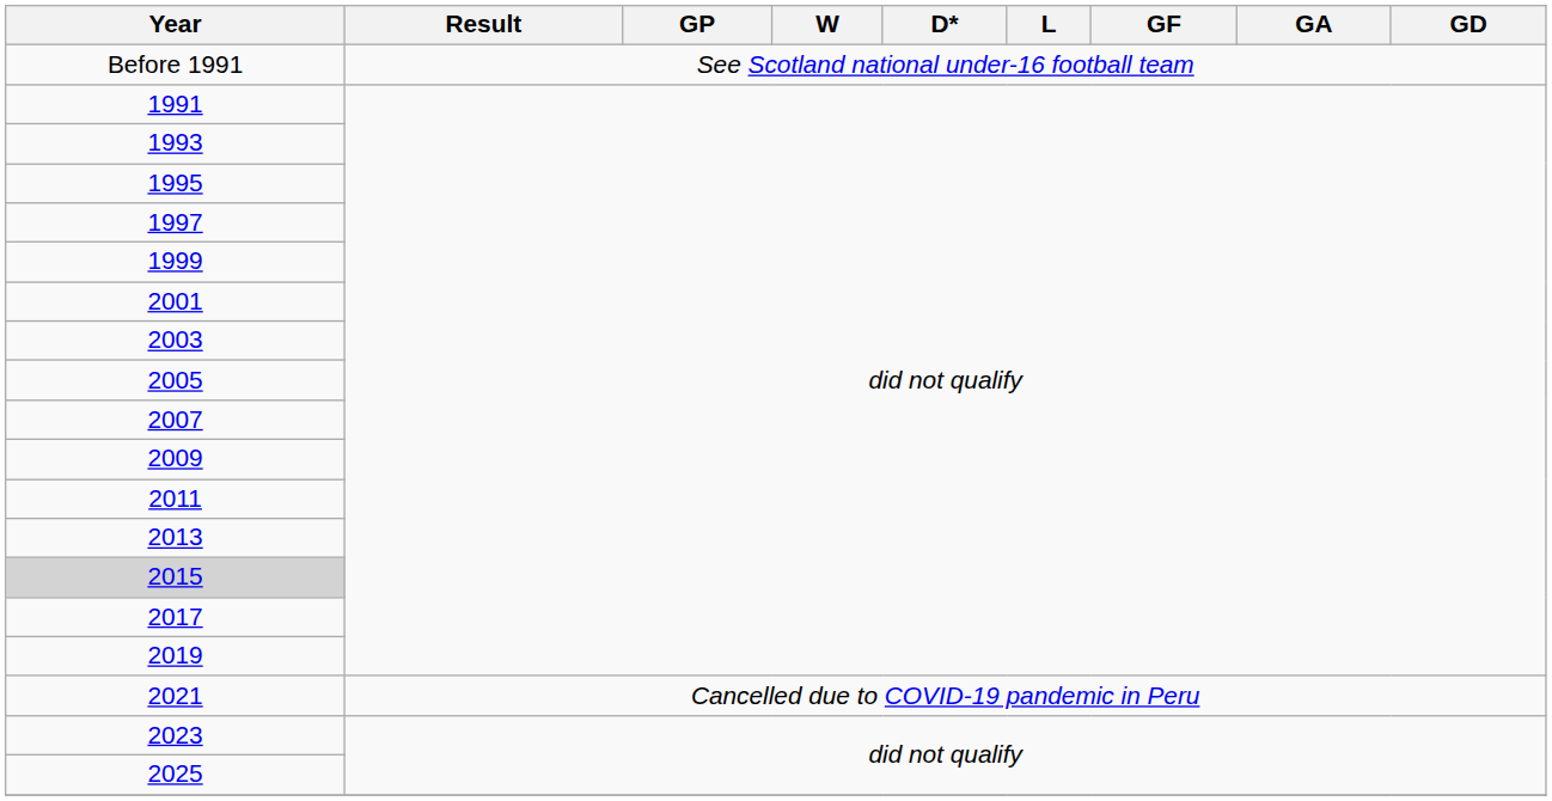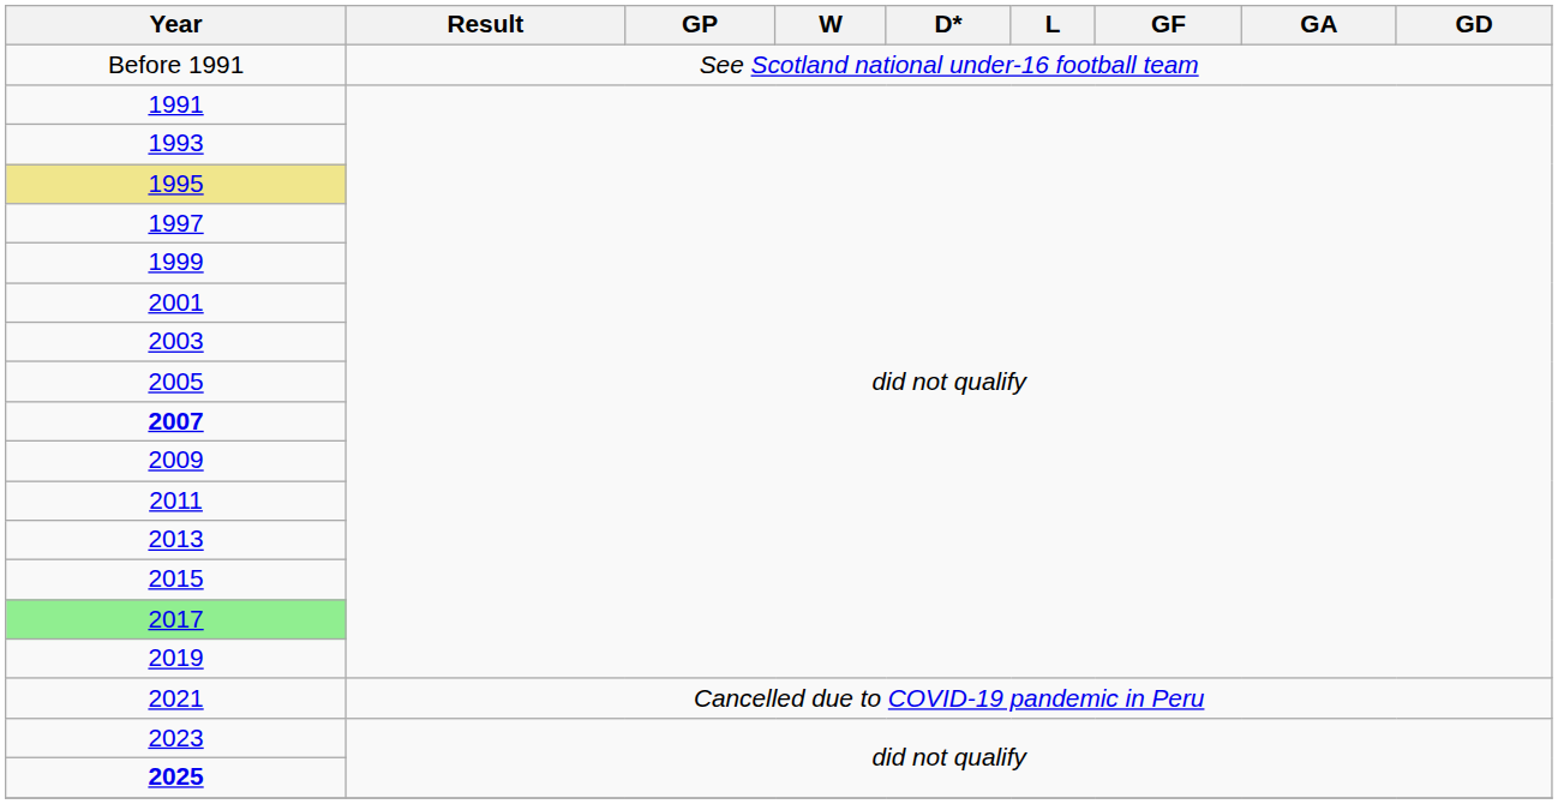1995 | Year: no background -> khaki background
2007 | Year: normal -> bold
2015 | Year: lightgrey background -> no background
2017 | Year: no background -> lightgreen background
2025 | Year: normal -> bold
